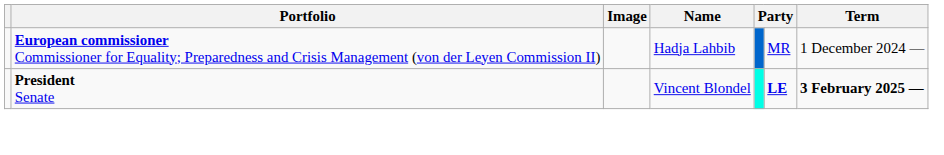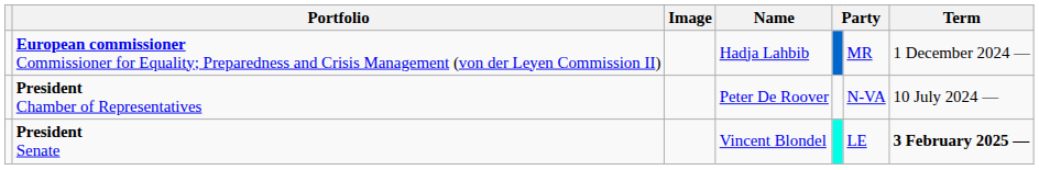+ row: President Chamber of Representatives | Peter De Roover | N-VA | 10 July 2024 —
President Senate | column 6: bold -> normal
